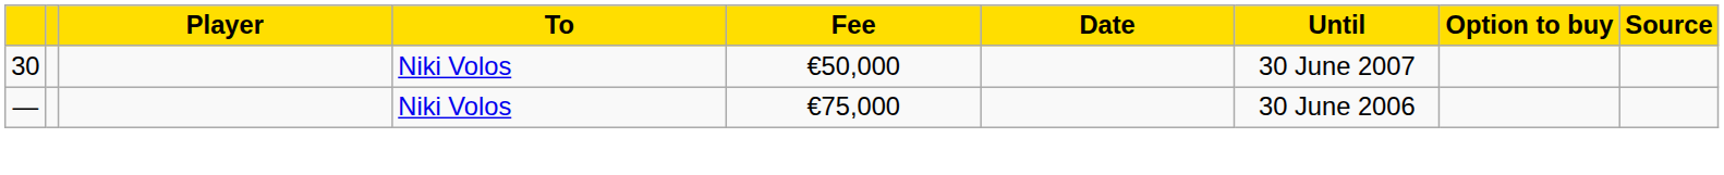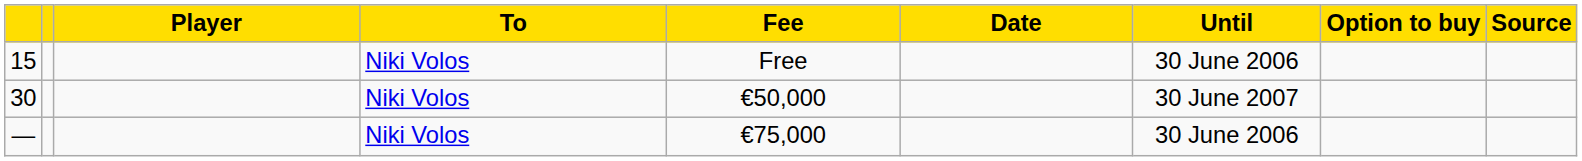+ row: 15 | Niki Volos | Free | 30 June 2006
